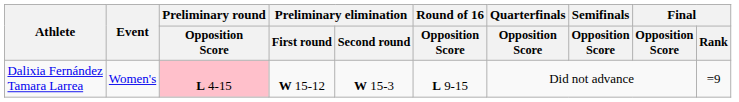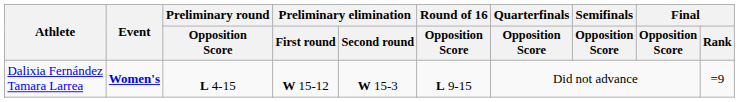Dalixia Fernández Tamara Larrea | Event: normal -> bold
Dalixia Fernández Tamara Larrea | Preliminary round / Opposition Score: pink background -> no background
